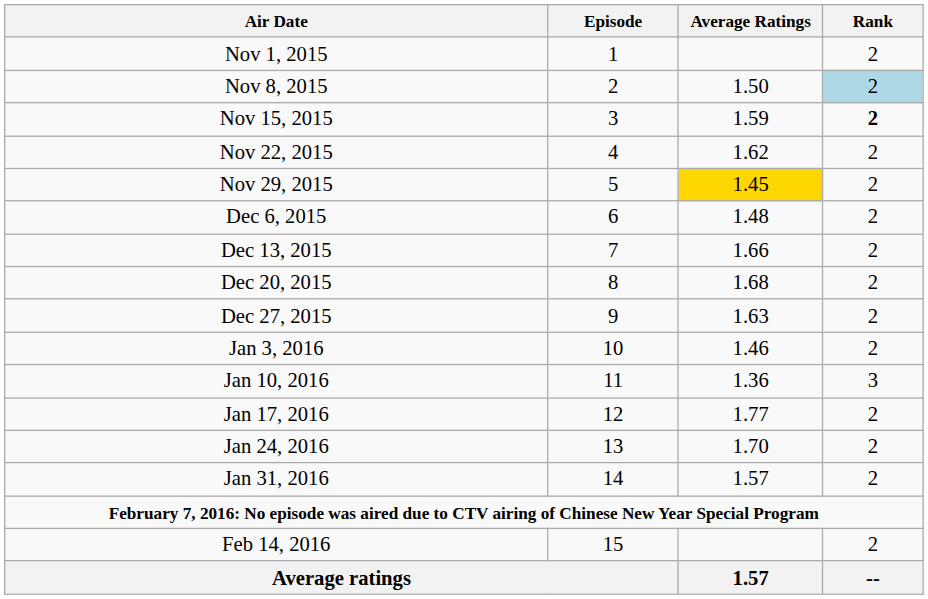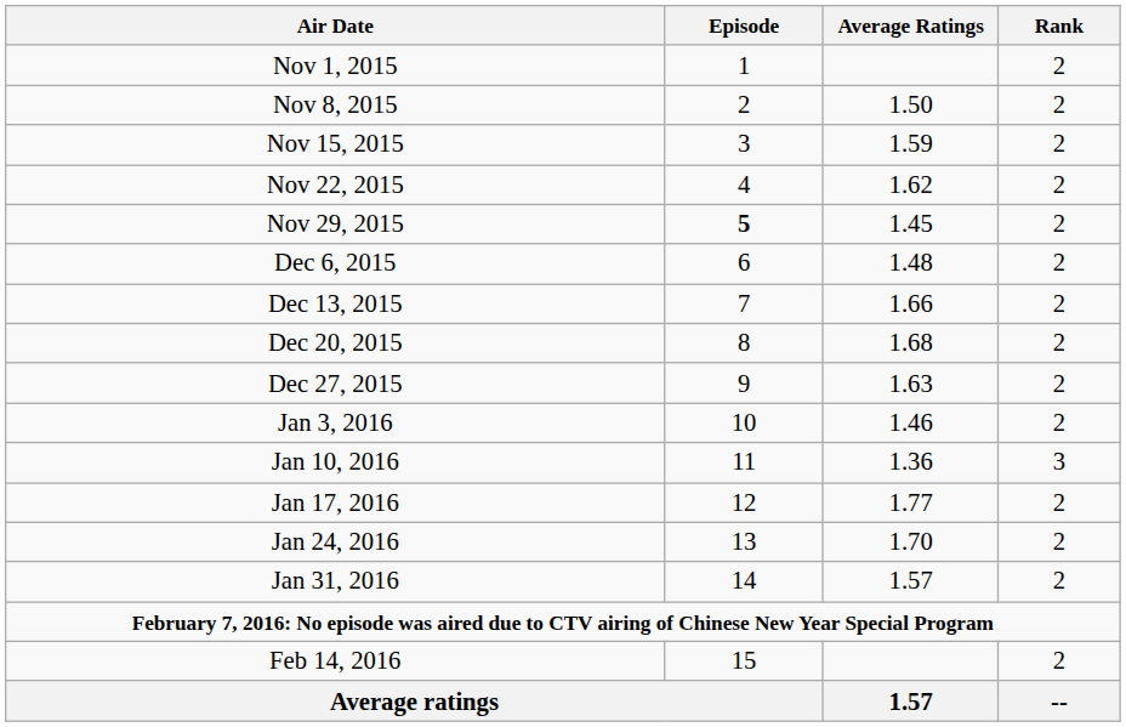Nov 8, 2015 | Rank: lightblue background -> no background
Nov 15, 2015 | Rank: bold -> normal
Nov 29, 2015 | Episode: normal -> bold
Nov 29, 2015 | Average Ratings: gold background -> no background
